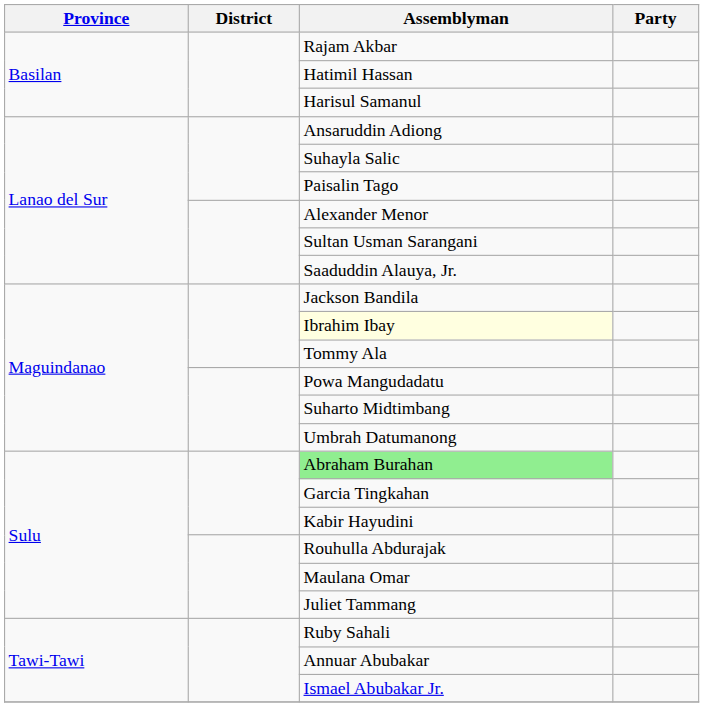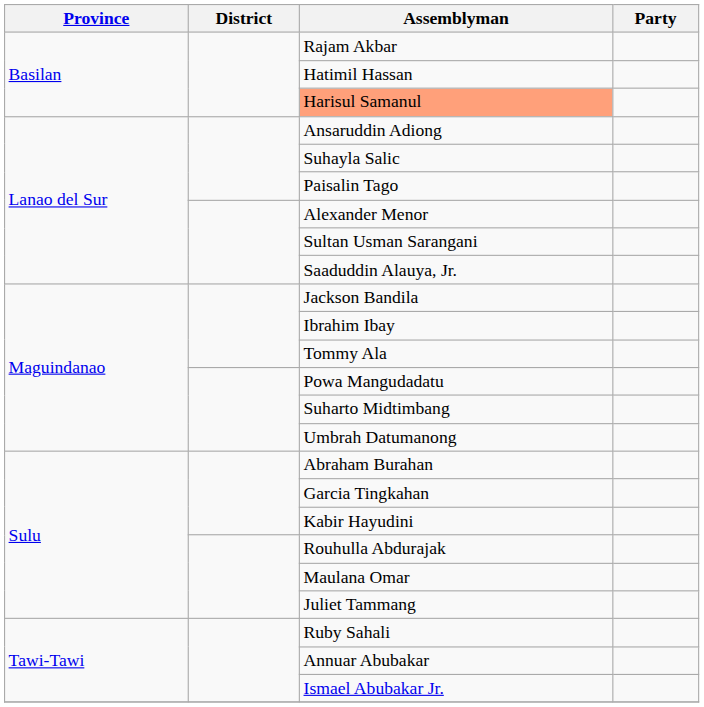Harisul Samanul | Assemblyman: no background -> lightsalmon background
Ibrahim Ibay | Assemblyman: lightyellow background -> no background
Abraham Burahan | Assemblyman: lightgreen background -> no background
